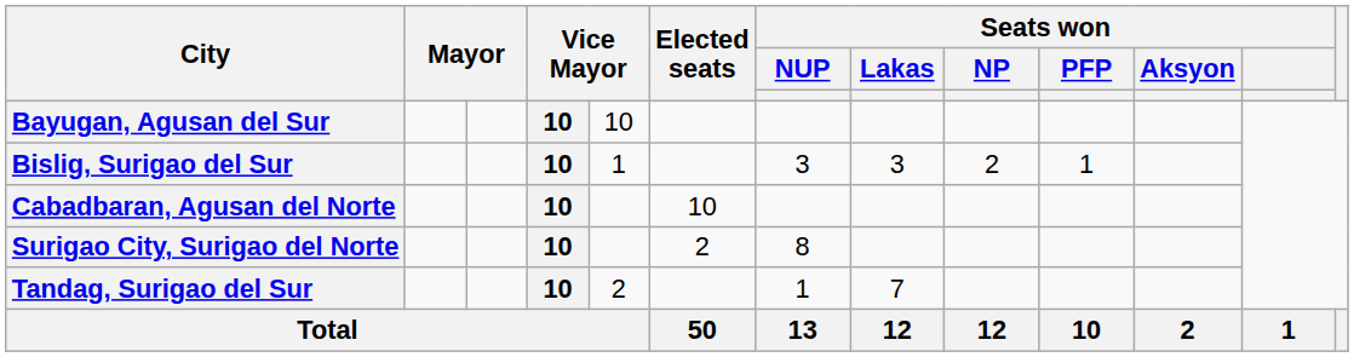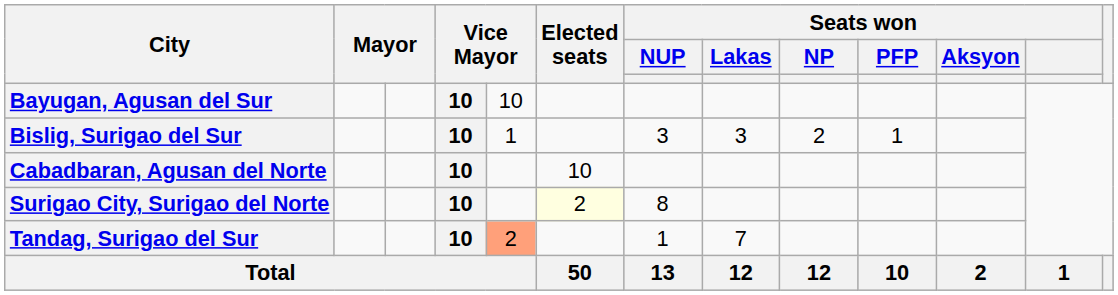Surigao City, Surigao del Norte | Elected seats: no background -> lightyellow background
Tandag, Surigao del Sur | column 5: no background -> lightsalmon background
